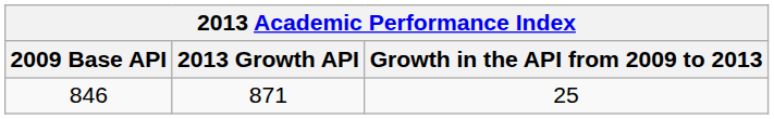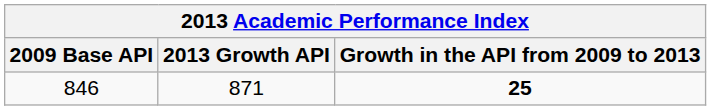846 | Growth in the API from 2009 to 2013: normal -> bold
